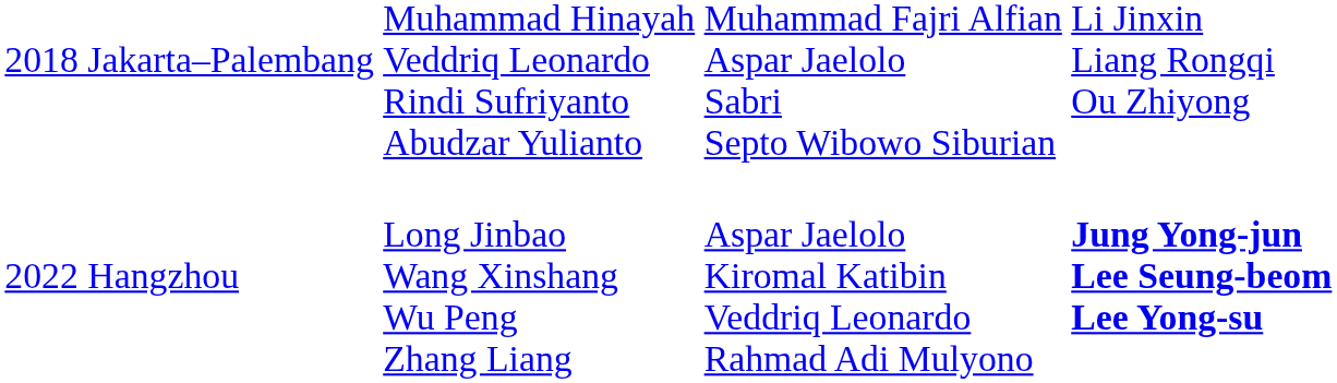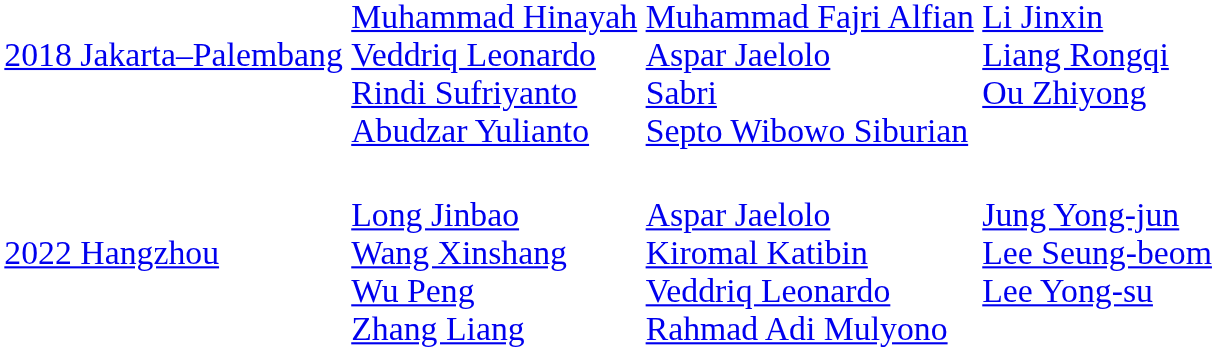2022 Hangzhou | column 4: bold -> normal
